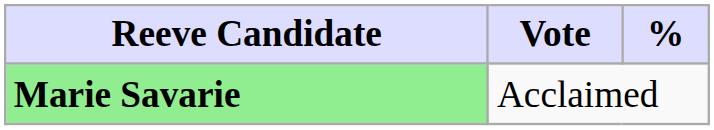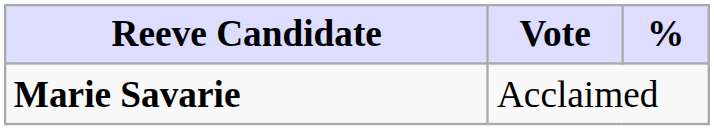Marie Savarie | Reeve Candidate: lightgreen background -> no background
